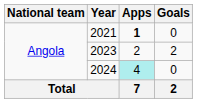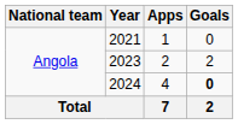2021 | Apps: bold -> normal
2024 | Apps: paleturquoise background -> no background
2024 | Goals: normal -> bold
